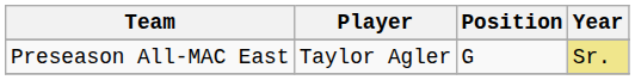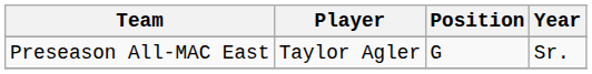row 2 | Year: khaki background -> no background
